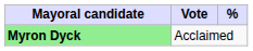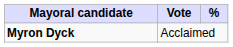Myron Dyck | Mayoral candidate: lightgreen background -> no background
